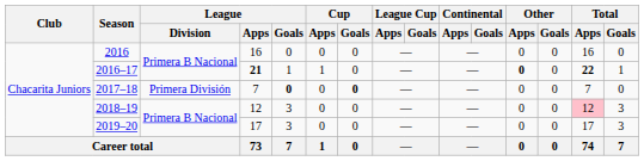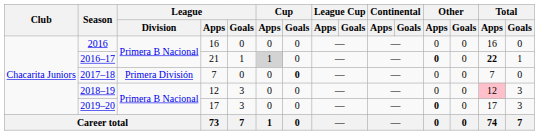2016–17 | League / Apps: bold -> normal
2016–17 | Cup / Apps: no background -> lightgrey background
2017–18 | League / Goals: bold -> normal
2019–20 | Other / Apps: normal -> bold
